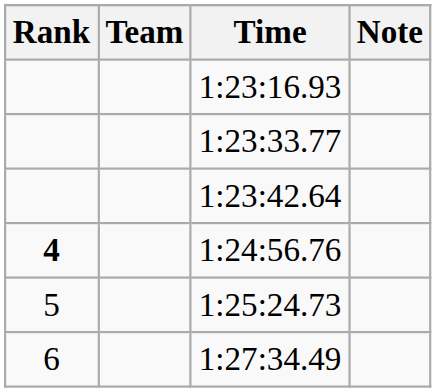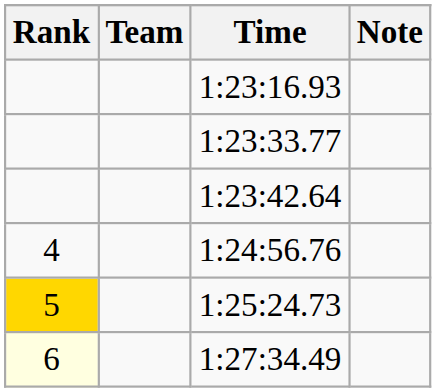1:24:56.76 | Rank: bold -> normal
1:25:24.73 | Rank: no background -> gold background
1:27:34.49 | Rank: no background -> lightyellow background
